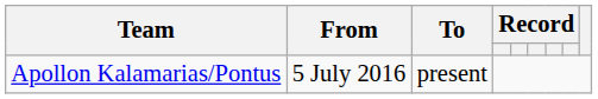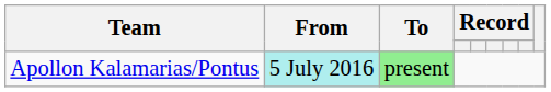Apollon Kalamarias/Pontus | From: no background -> paleturquoise background
Apollon Kalamarias/Pontus | To: no background -> lightgreen background
